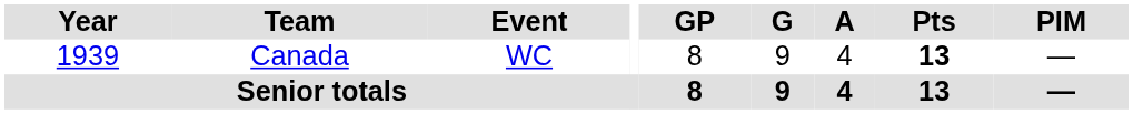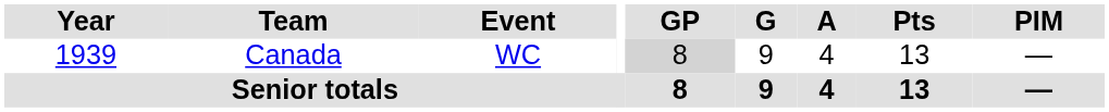Canada | GP: no background -> lightgrey background
Canada | Pts: bold -> normal
